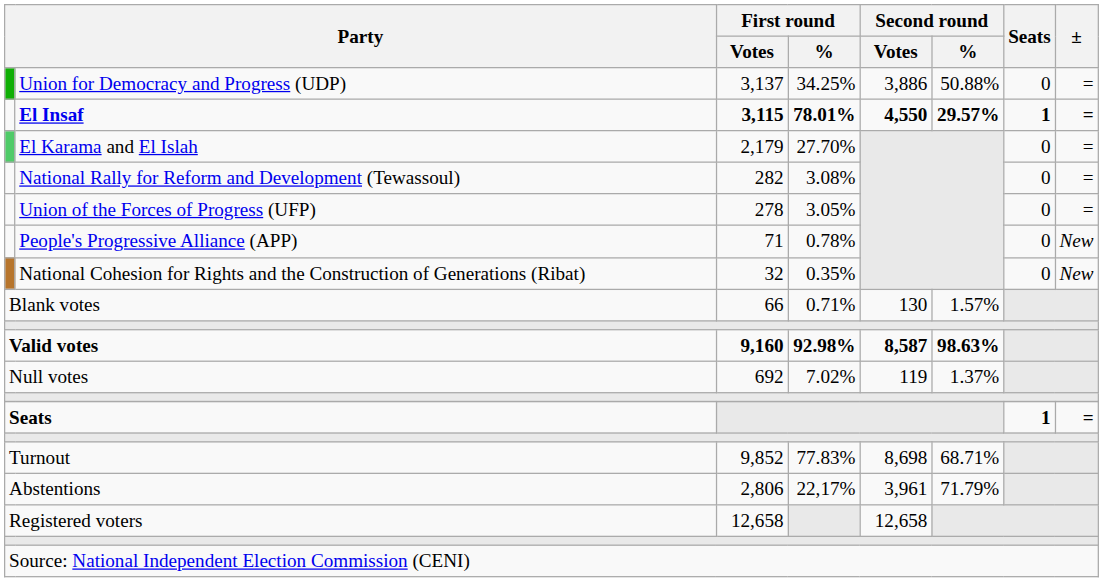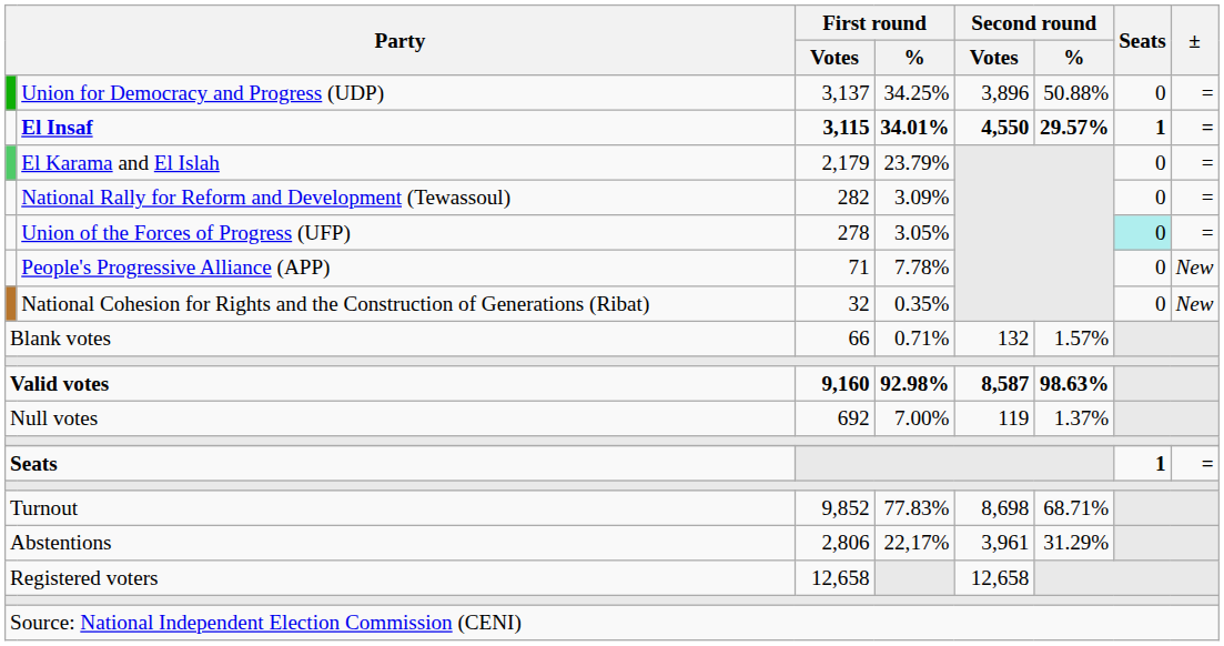Union for Democracy and Progress (UDP) | Second round / Votes: 3,886 -> 3,896
El Insaf | First round / %: 78.01% -> 34.01%
El Karama and El Islah | First round / %: 27.70% -> 23.79%
National Rally for Reform and Development (Tewassoul) | First round / %: 3.08% -> 3.09%
Union of the Forces of Progress (UFP) | Seats: no background -> paleturquoise background
People's Progressive Alliance (APP) | First round / %: 0.78% -> 7.78%
Blank votes | Second round / Votes: 130 -> 132
Null votes | First round / %: 7.02% -> 7.00%
Abstentions | Second round / %: 71.79% -> 31.29%
